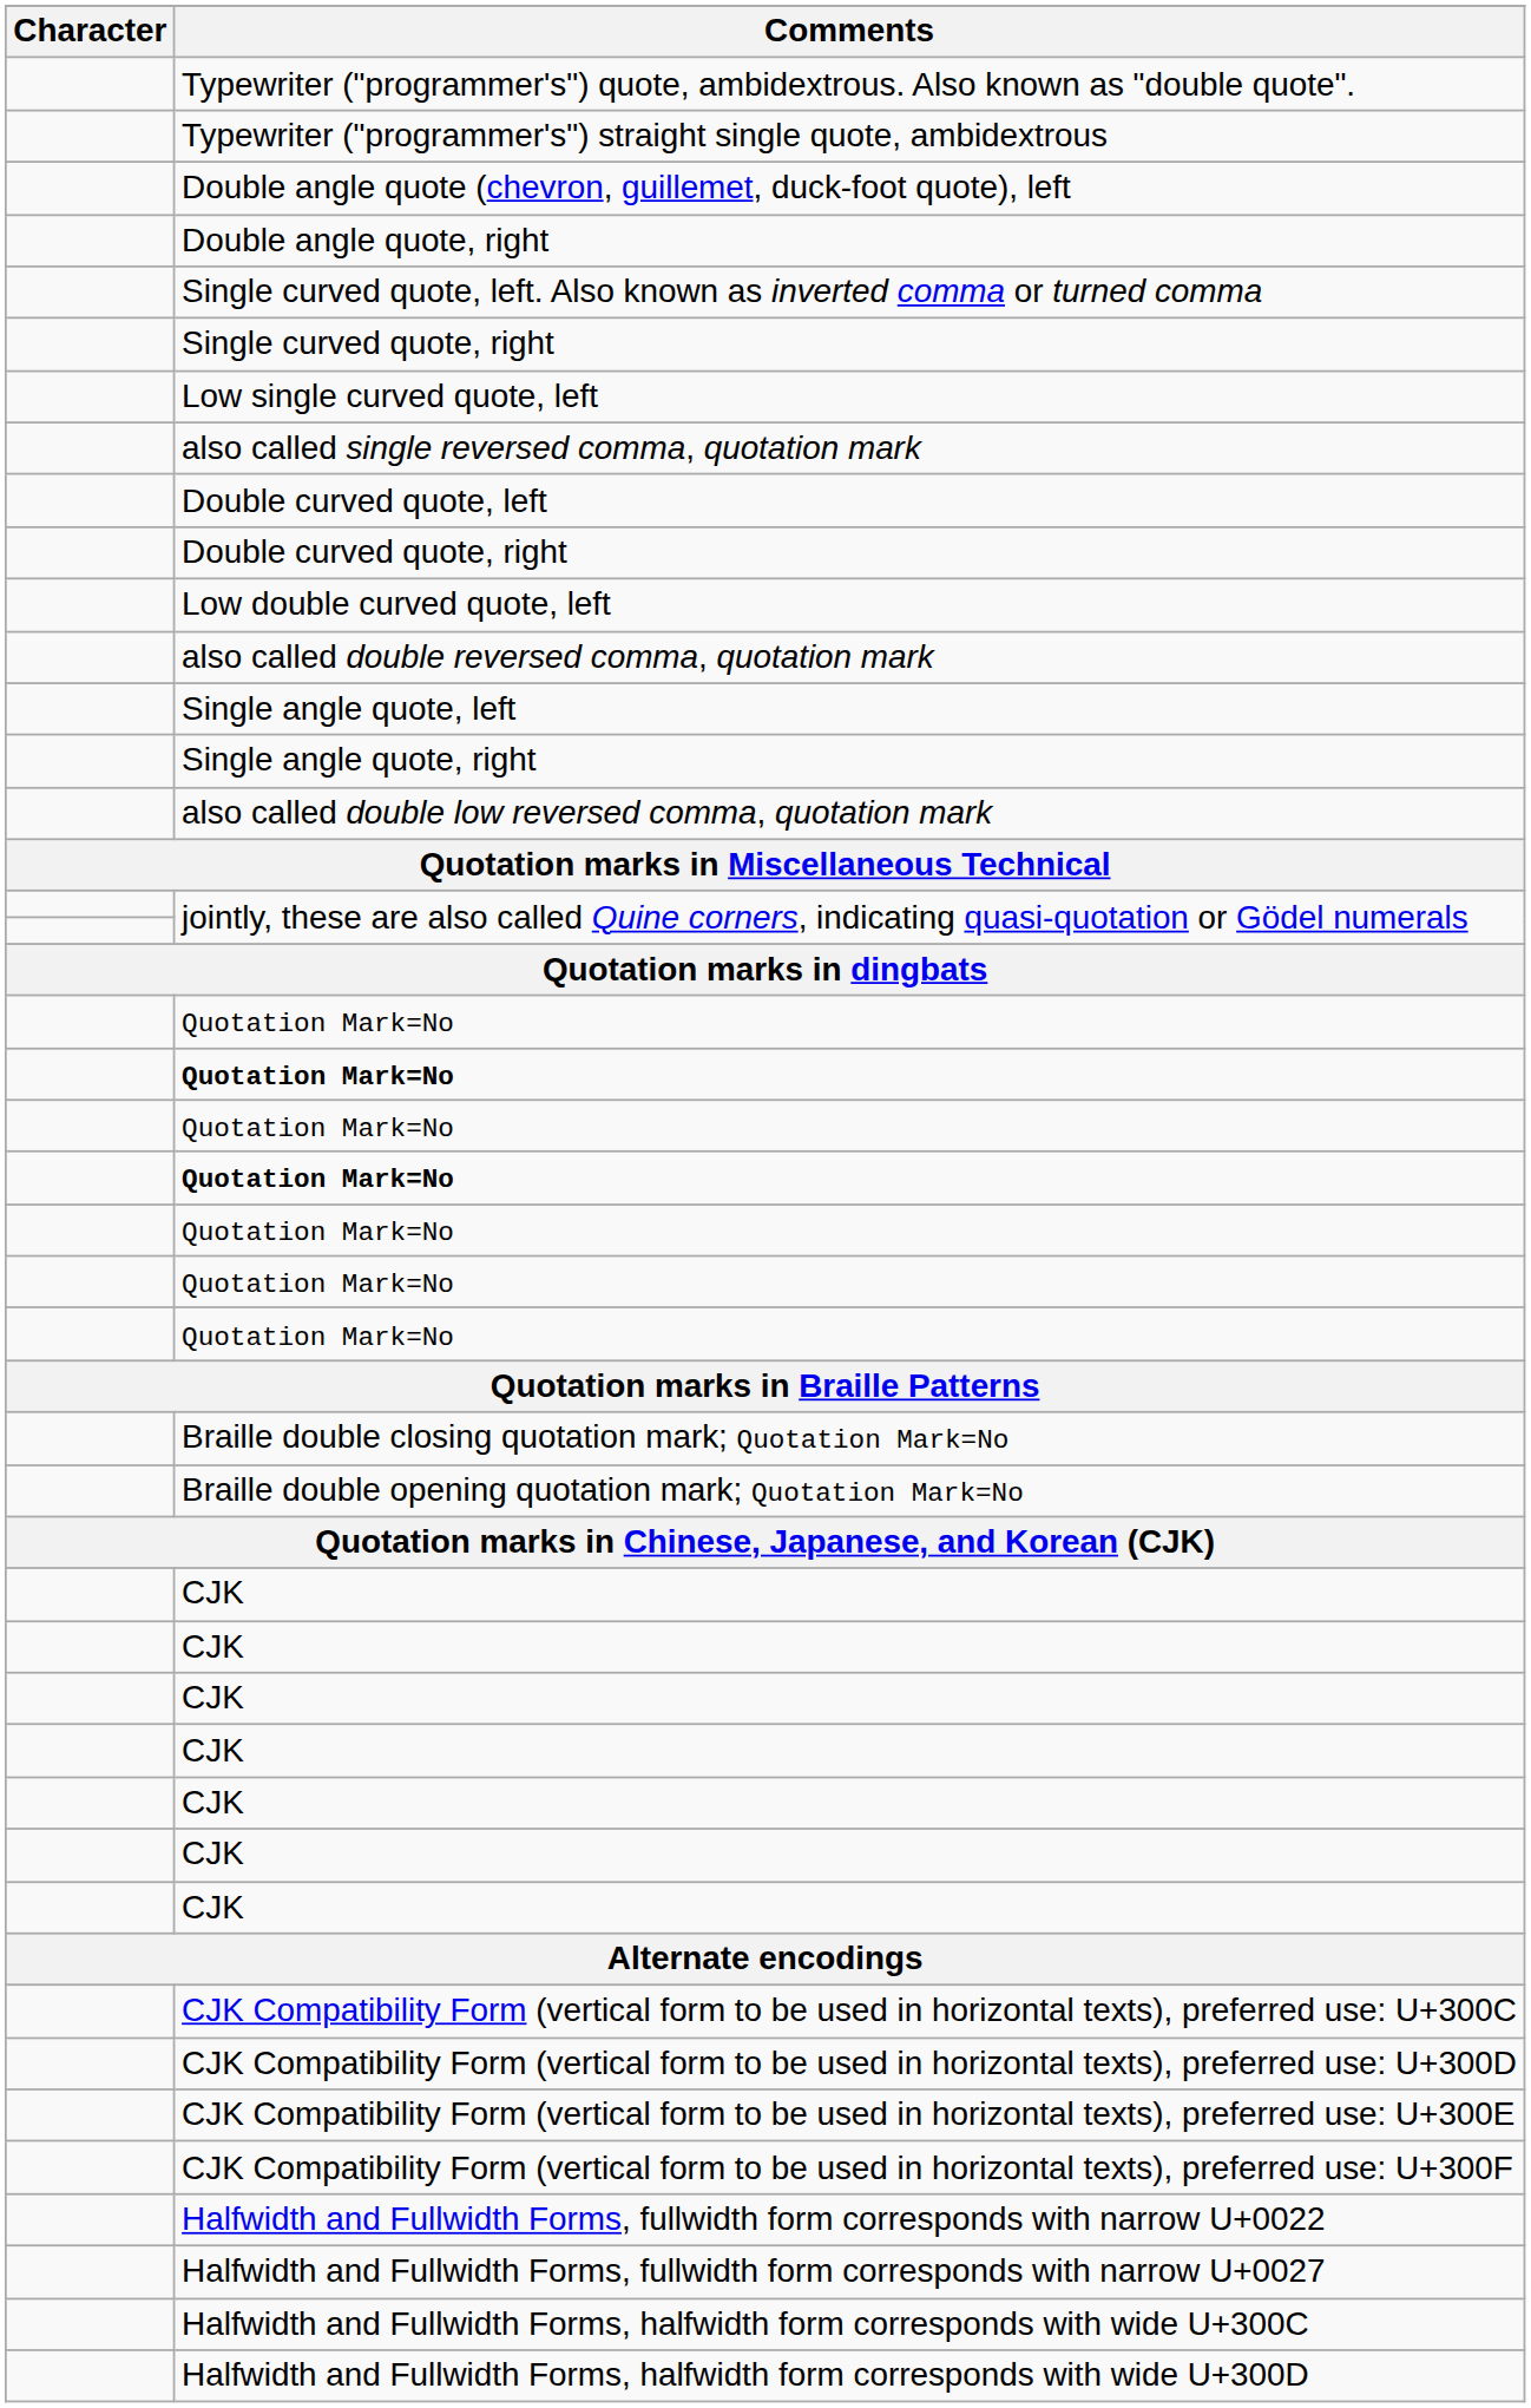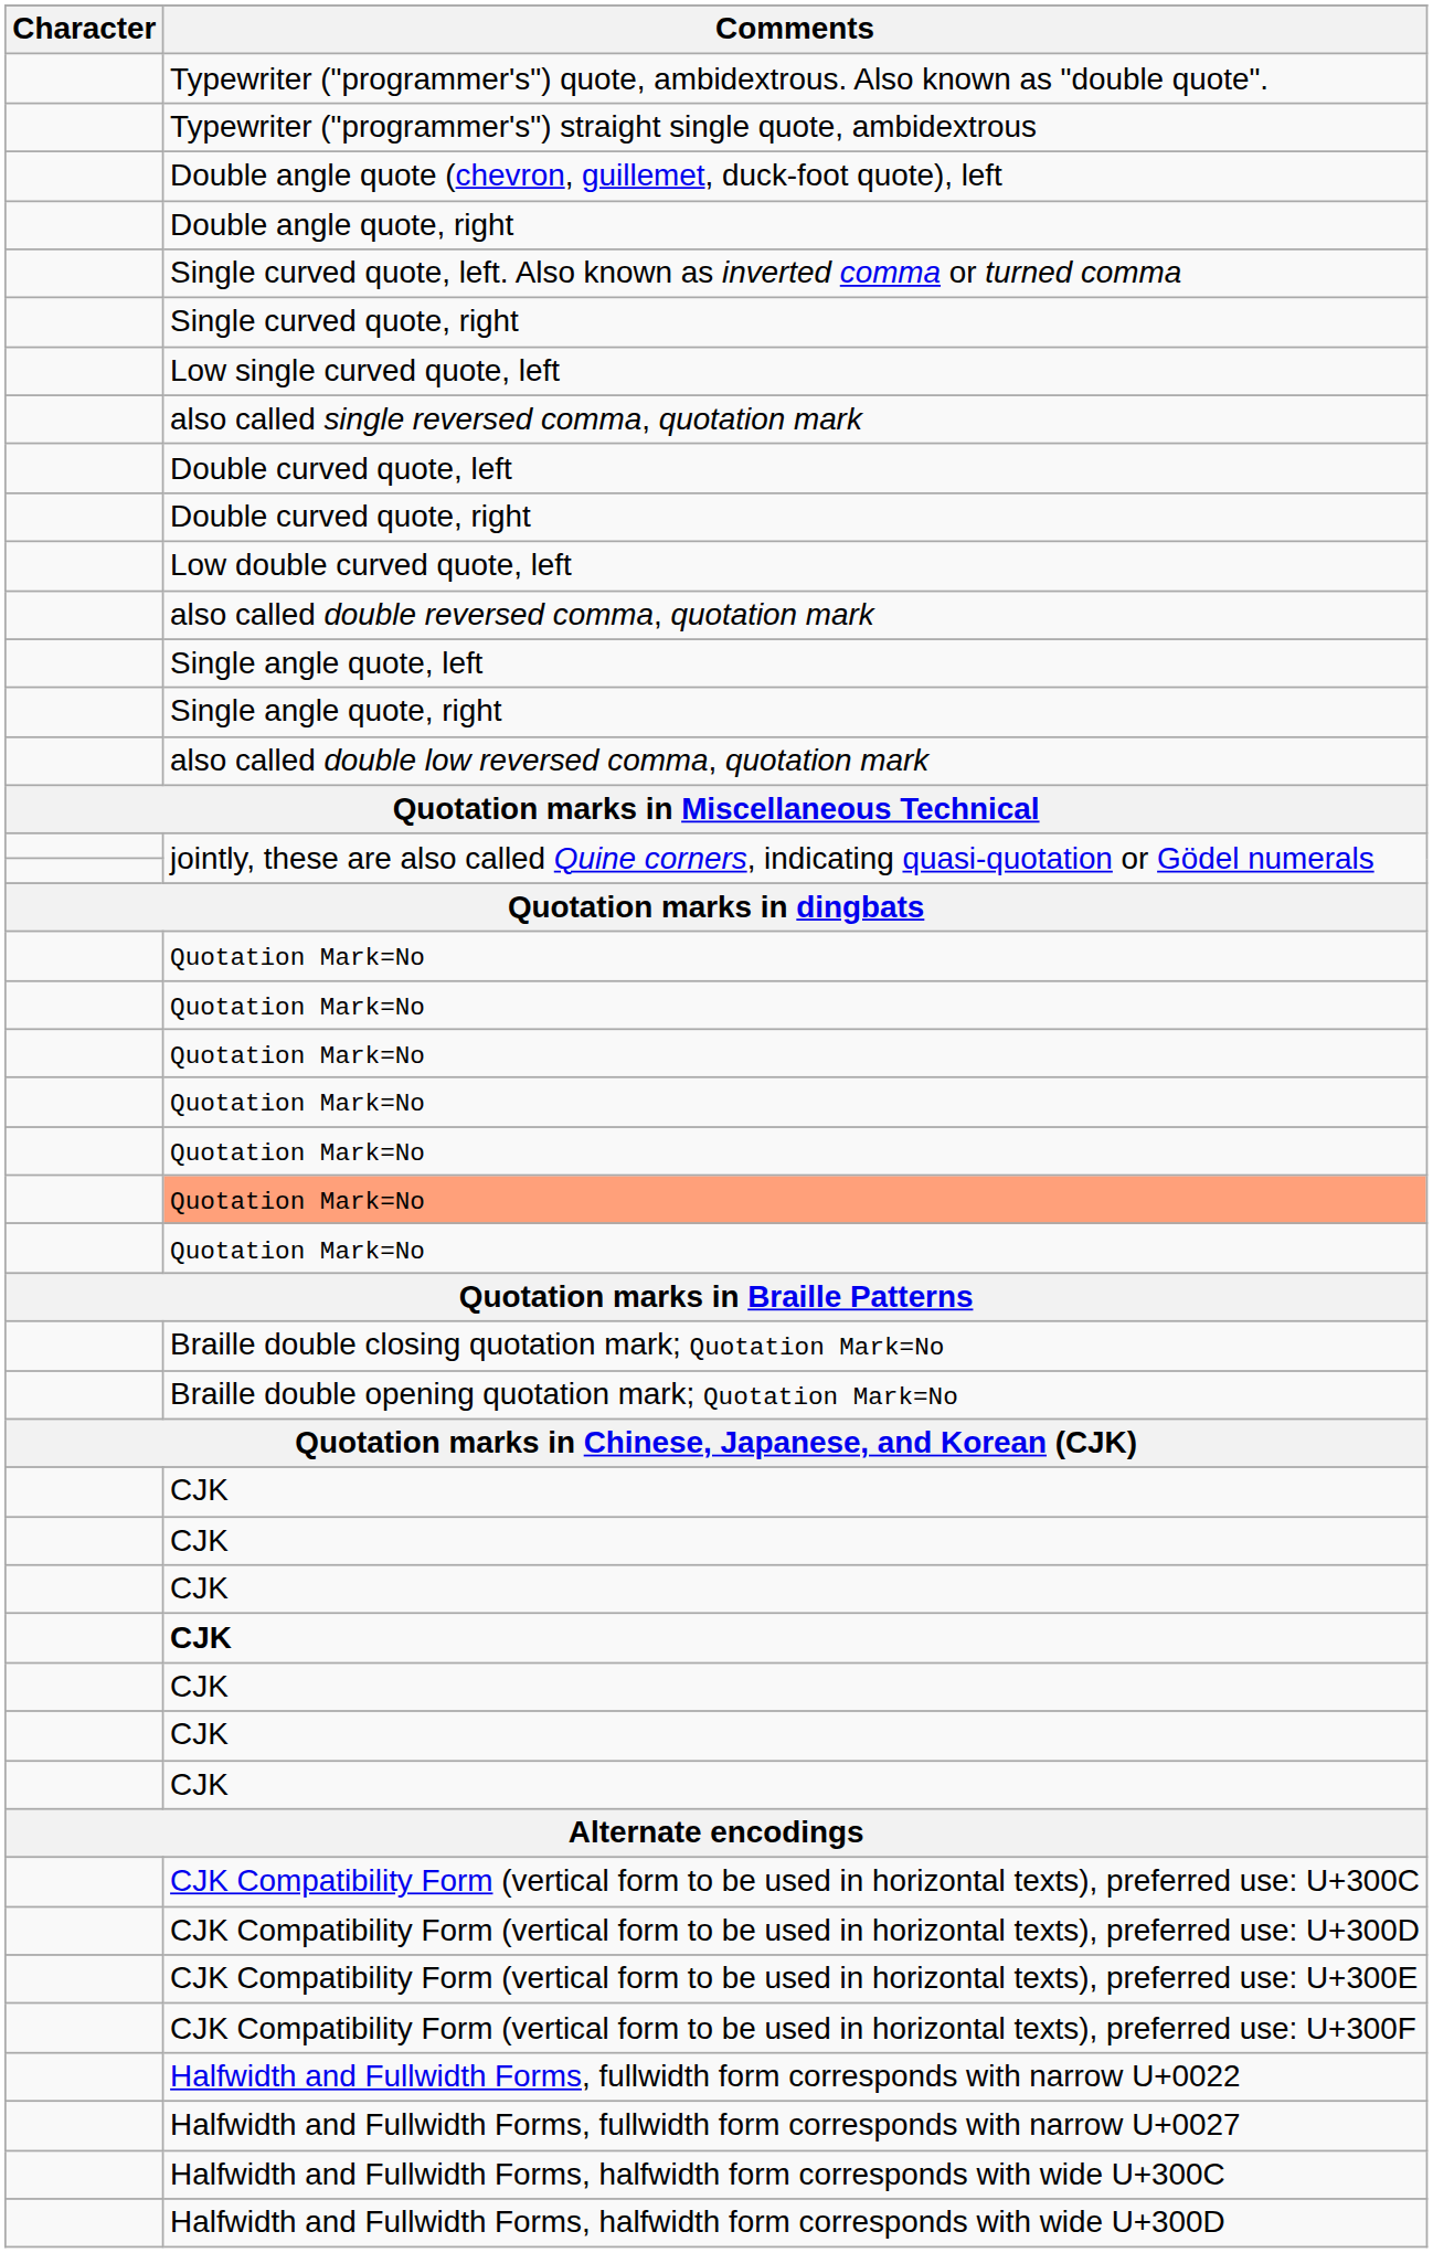row 22 | Comments: bold -> normal
row 24 | Comments: bold -> normal
row 26 | Comments: no background -> lightsalmon background
row 35 | Comments: normal -> bold
